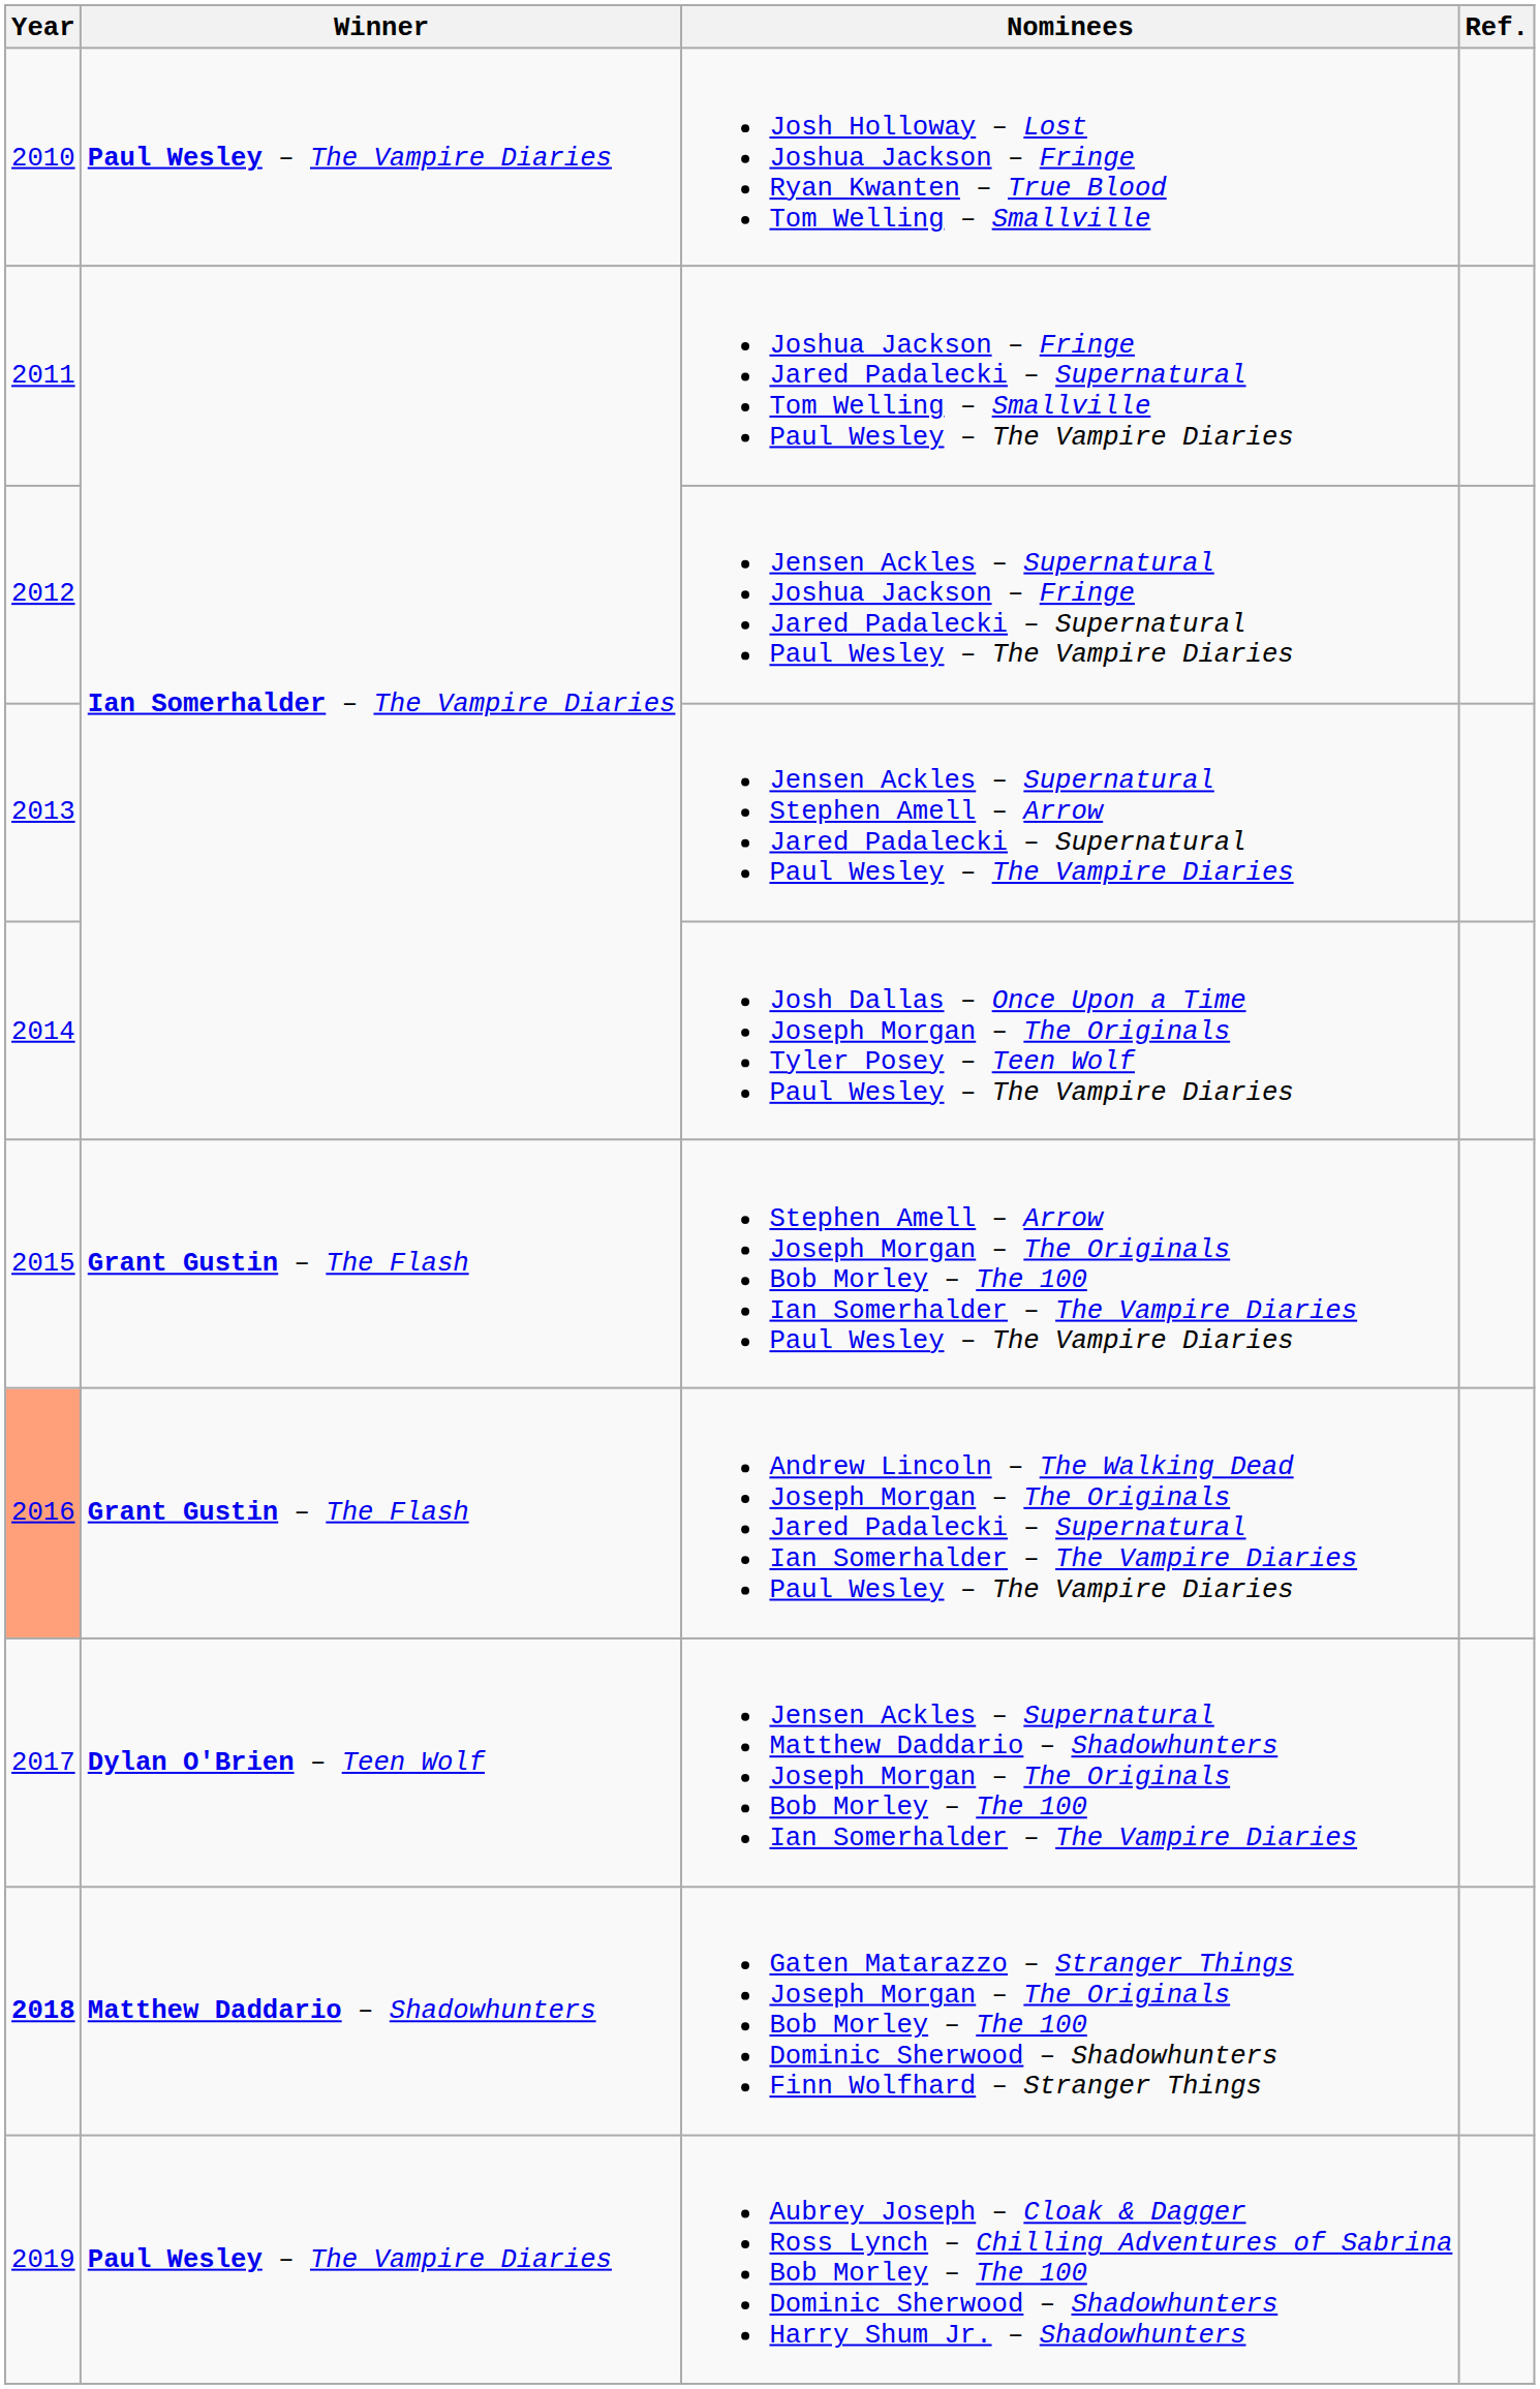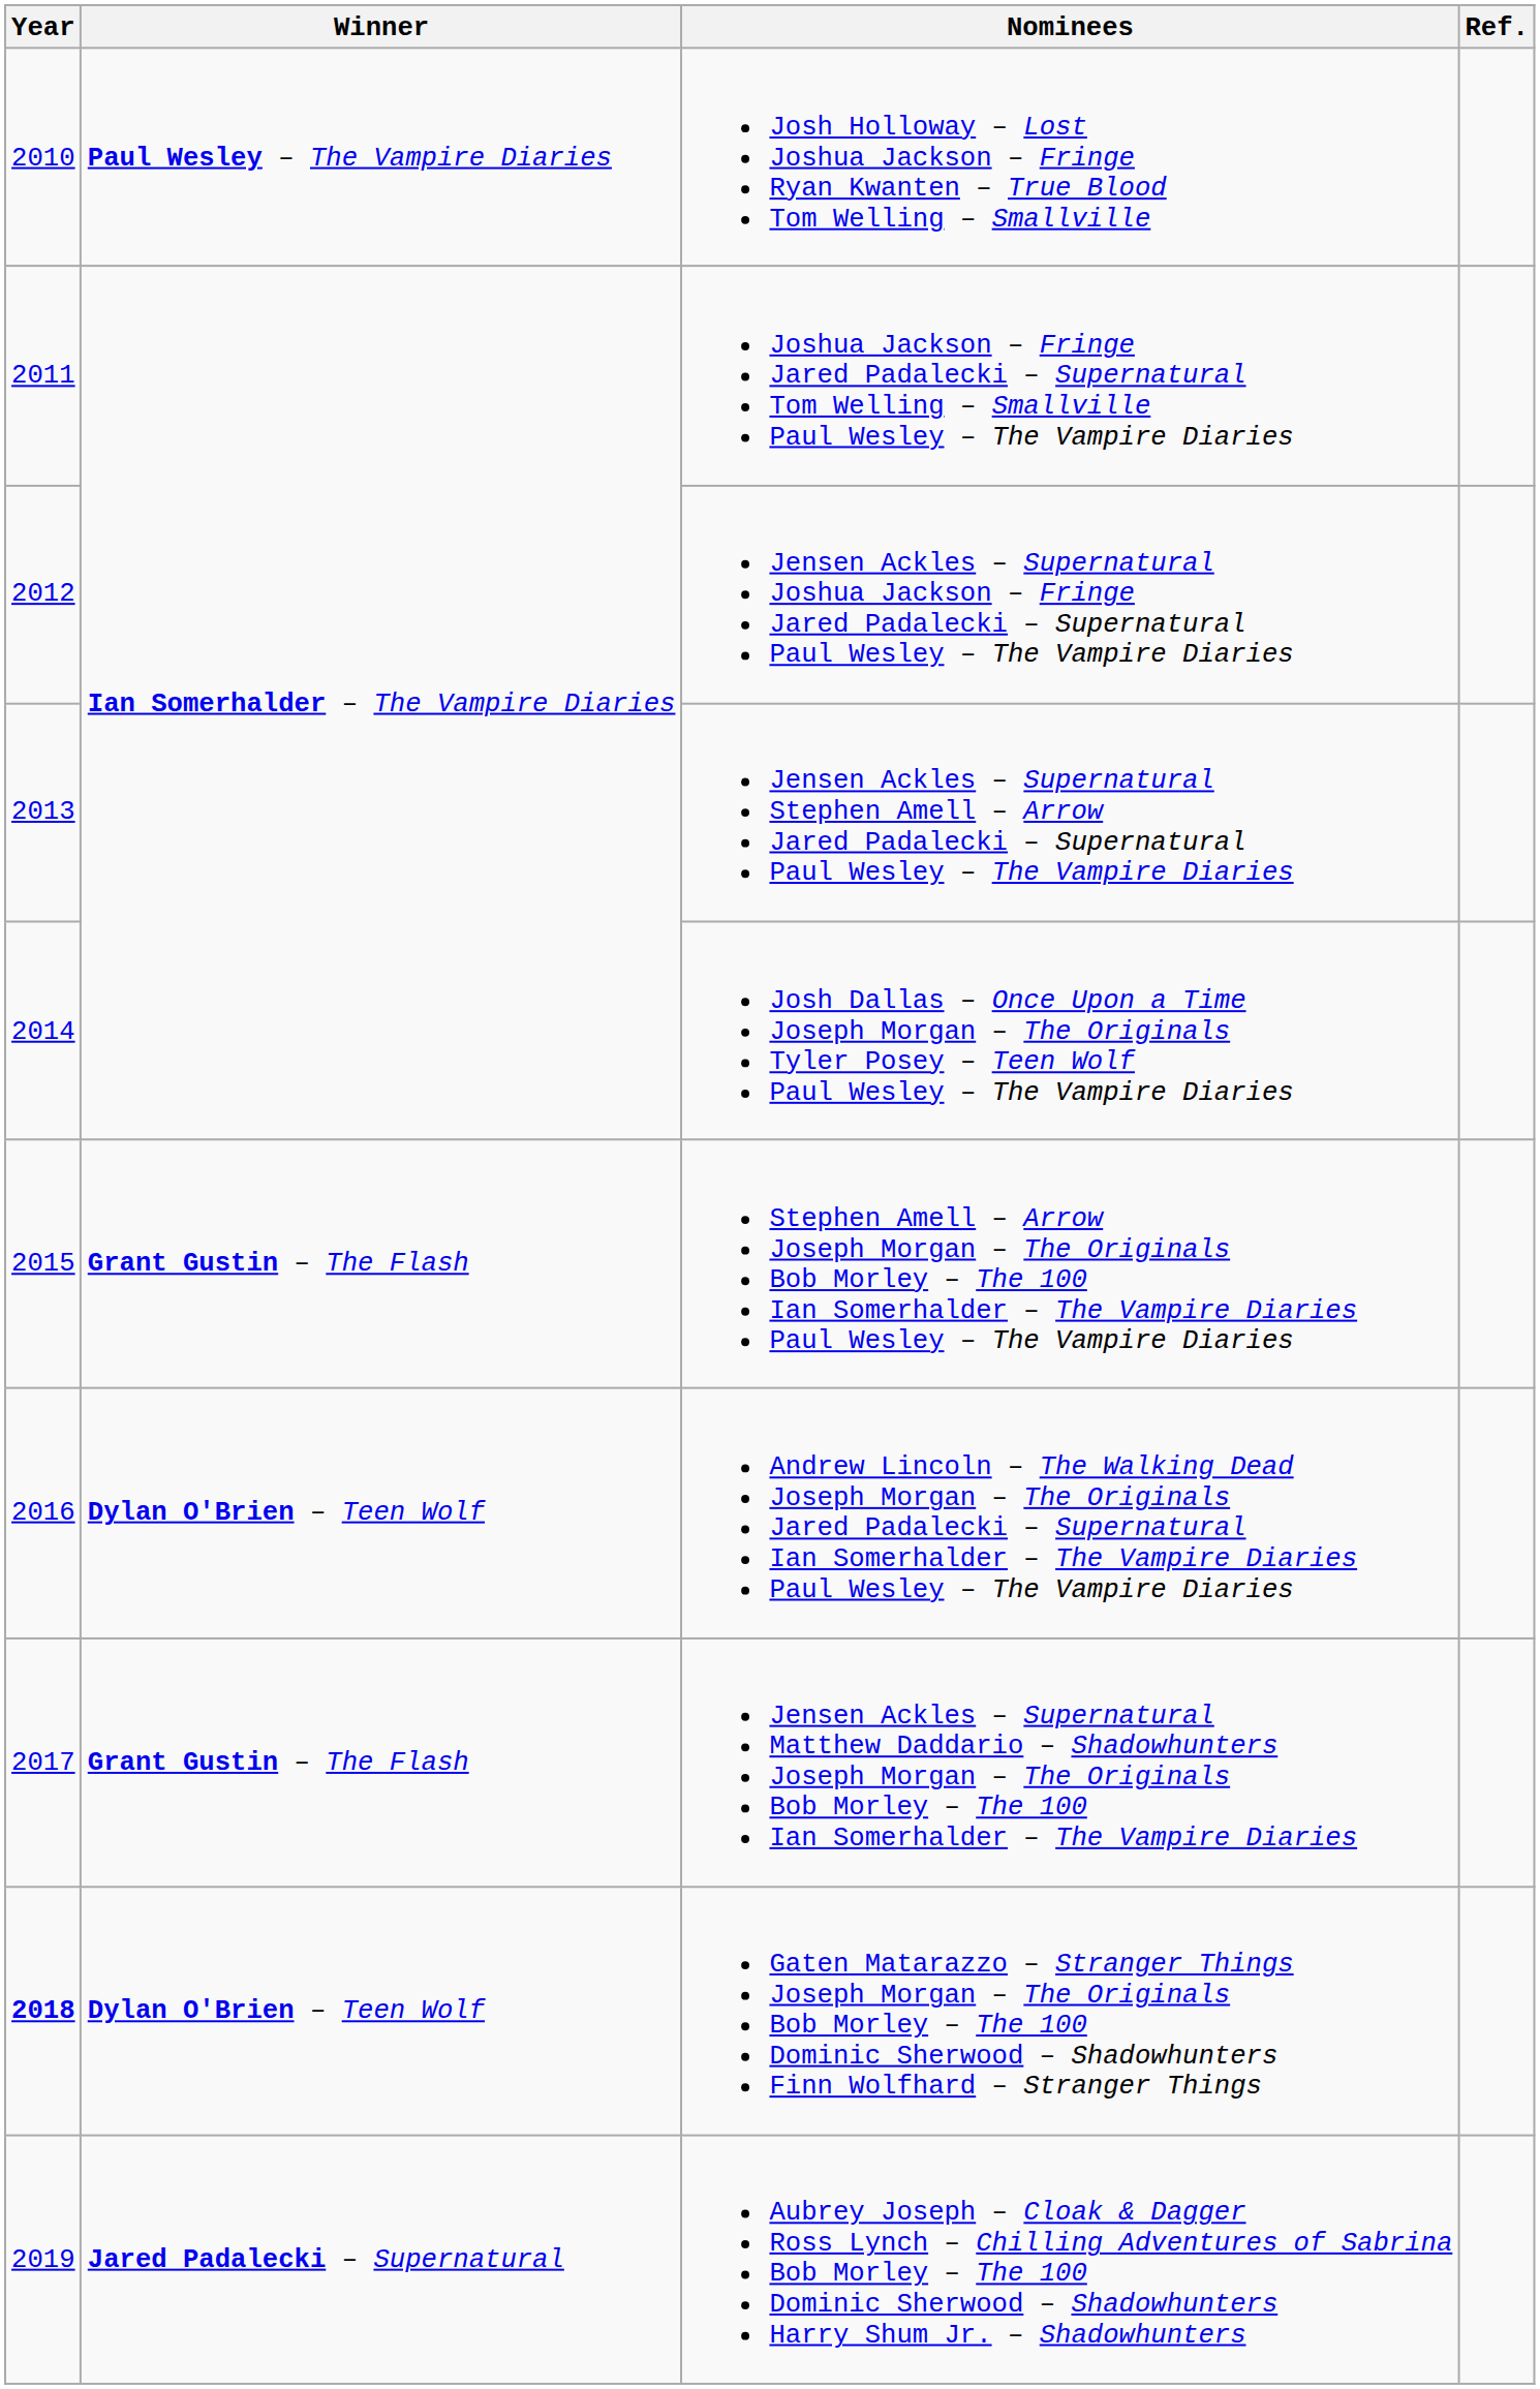row 8 | Year: lightsalmon background -> no background
row 8 | Winner: Grant Gustin – The Flash -> Dylan O'Brien – Teen Wolf
row 9 | Winner: Dylan O'Brien – Teen Wolf -> Grant Gustin – The Flash
row 10 | Winner: Matthew Daddario – Shadowhunters -> Dylan O'Brien – Teen Wolf
row 11 | Winner: Paul Wesley – The Vampire Diaries -> Jared Padalecki – Supernatural
